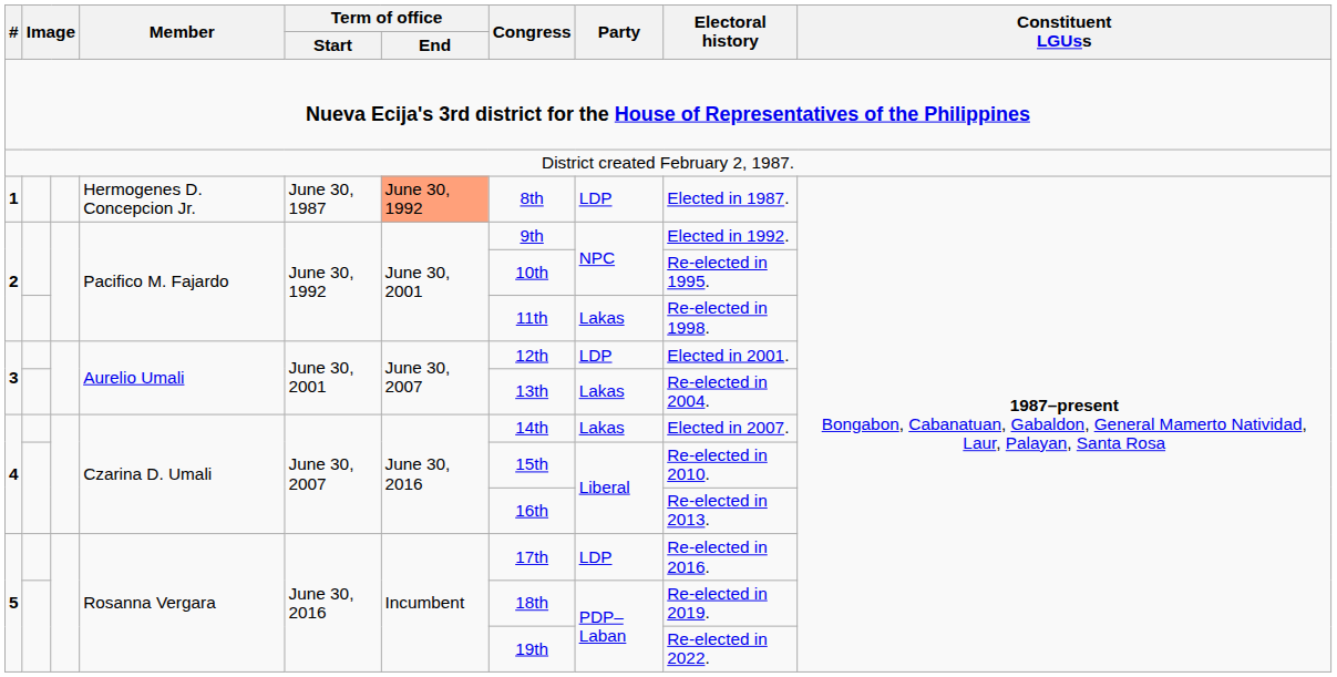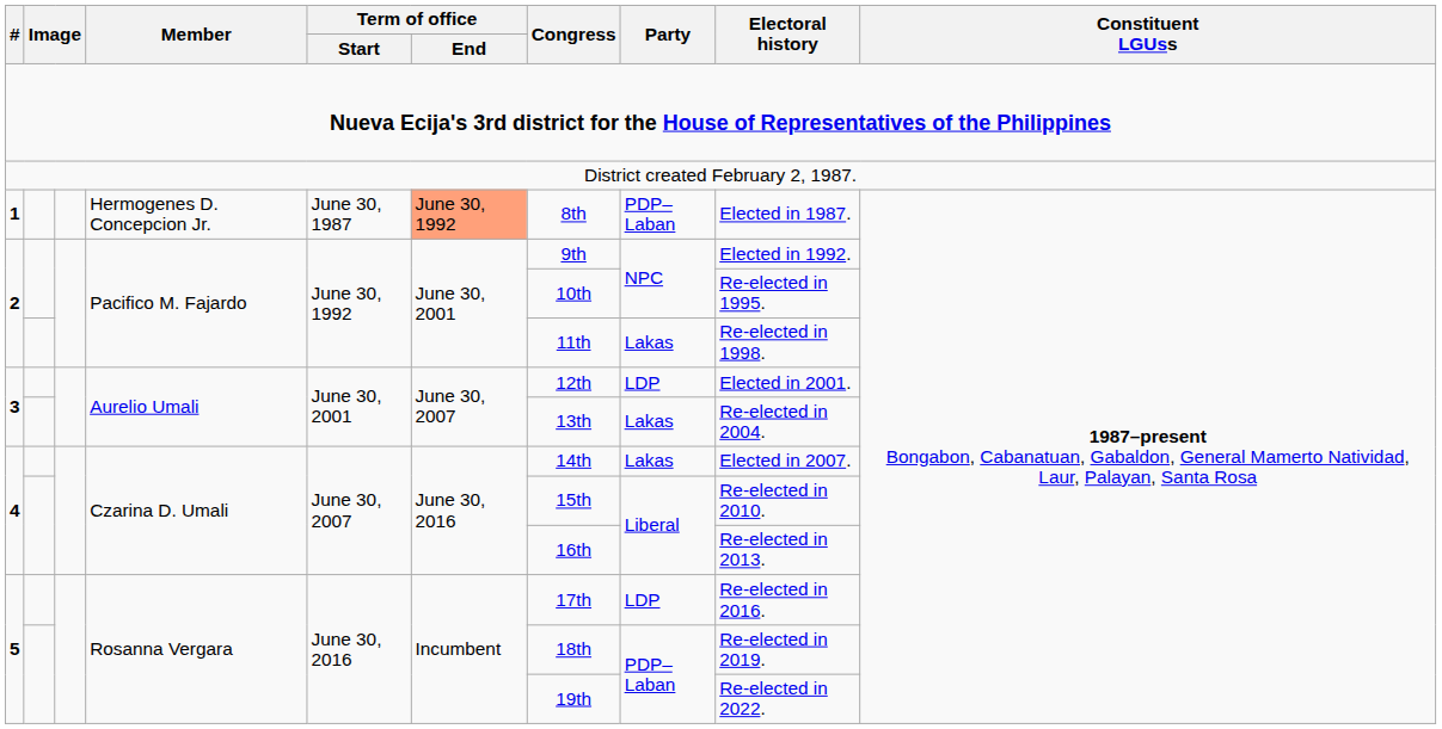1 | Party: LDP -> PDP–Laban
